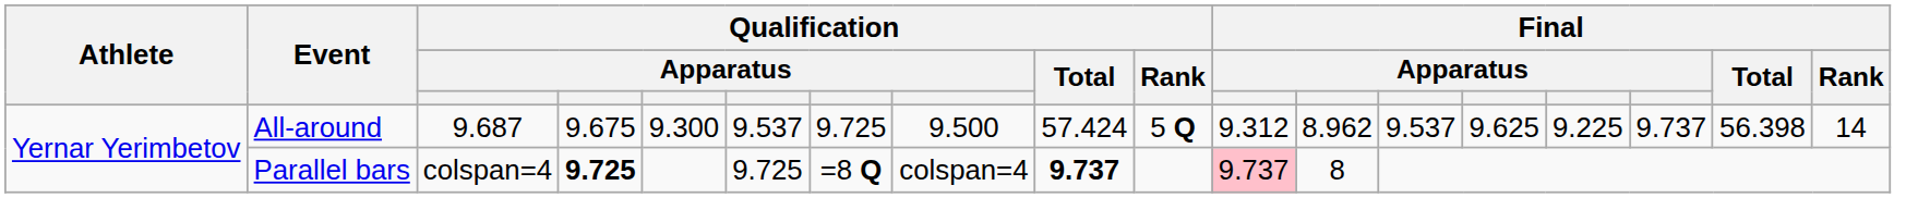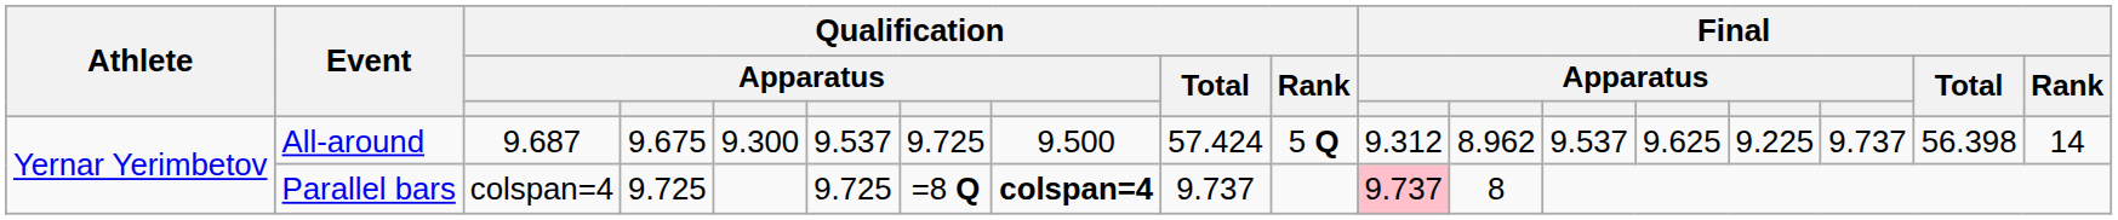Parallel bars | column 4: bold -> normal
Parallel bars | column 8: normal -> bold
Parallel bars | Qualification / Total: bold -> normal
